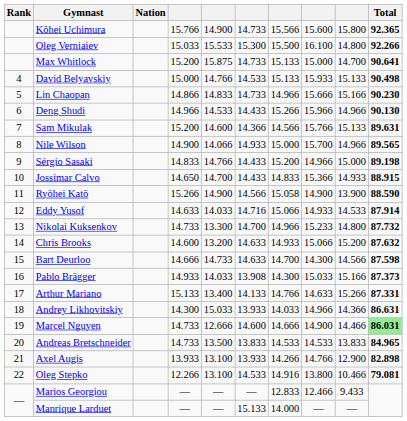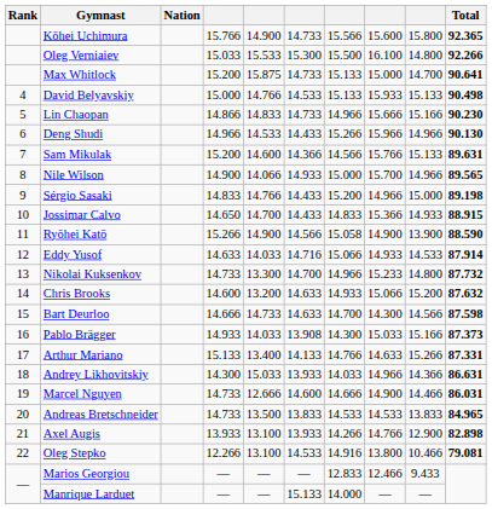Marcel Nguyen | Total: lightgreen background -> no background
